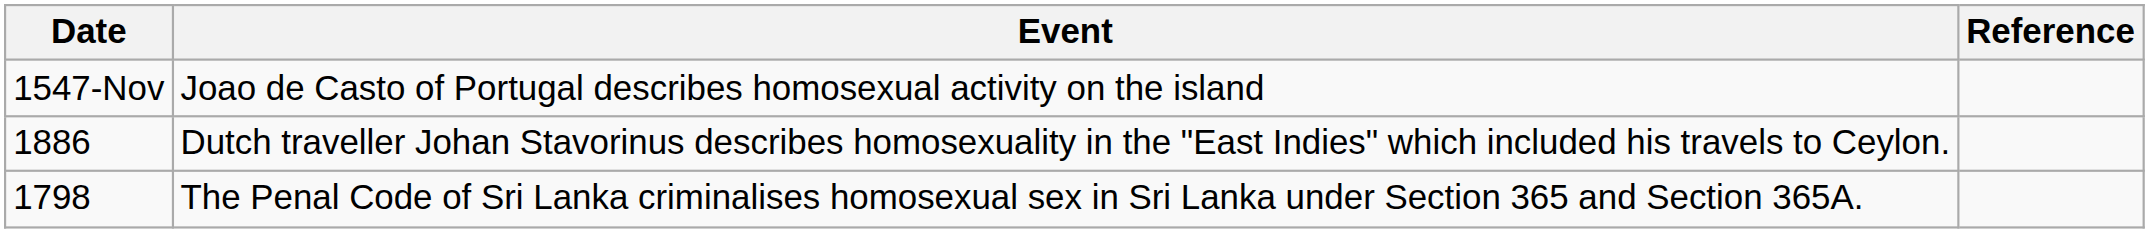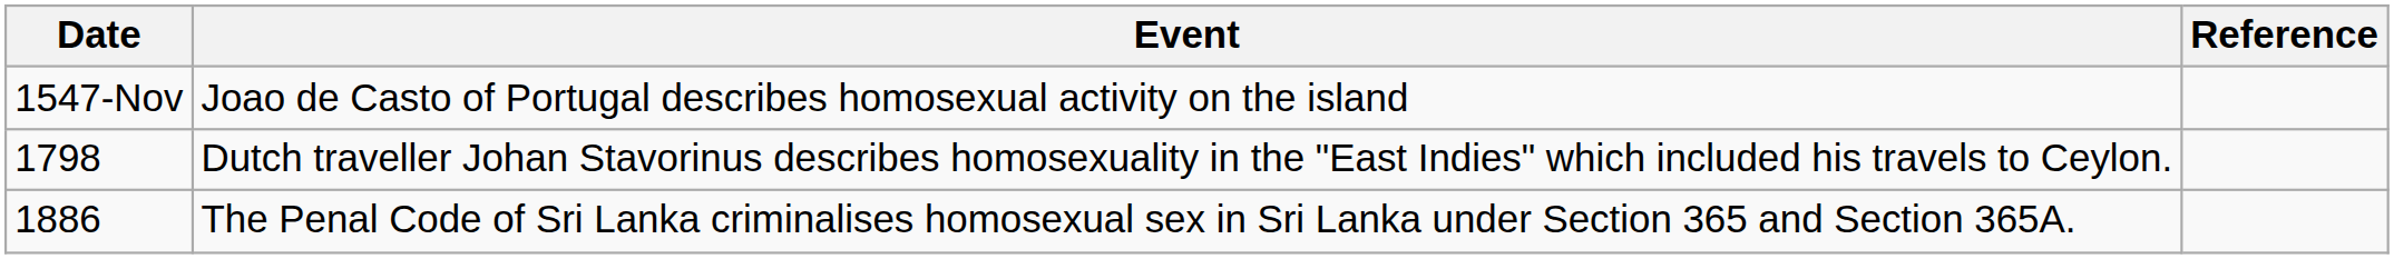row 3 | Date: 1886 -> 1798
row 4 | Date: 1798 -> 1886
